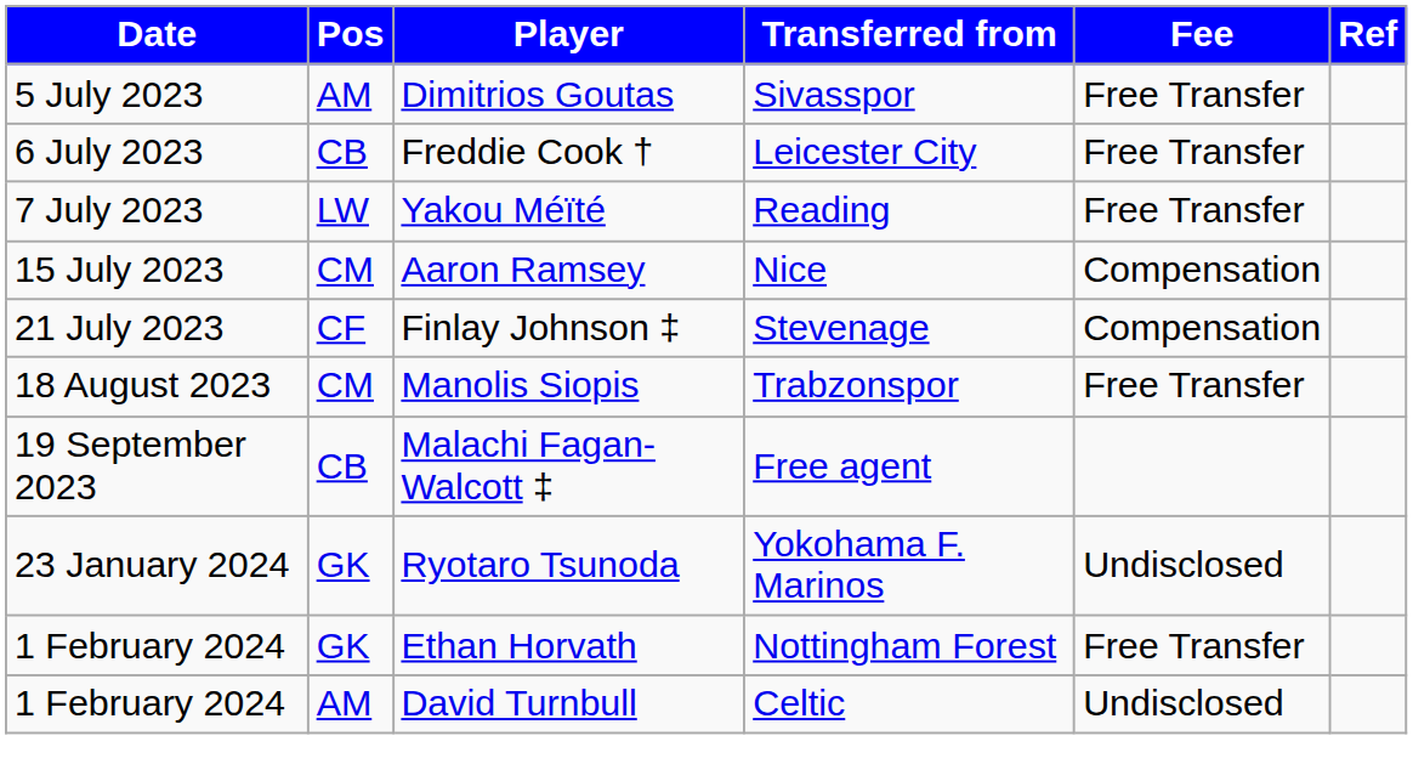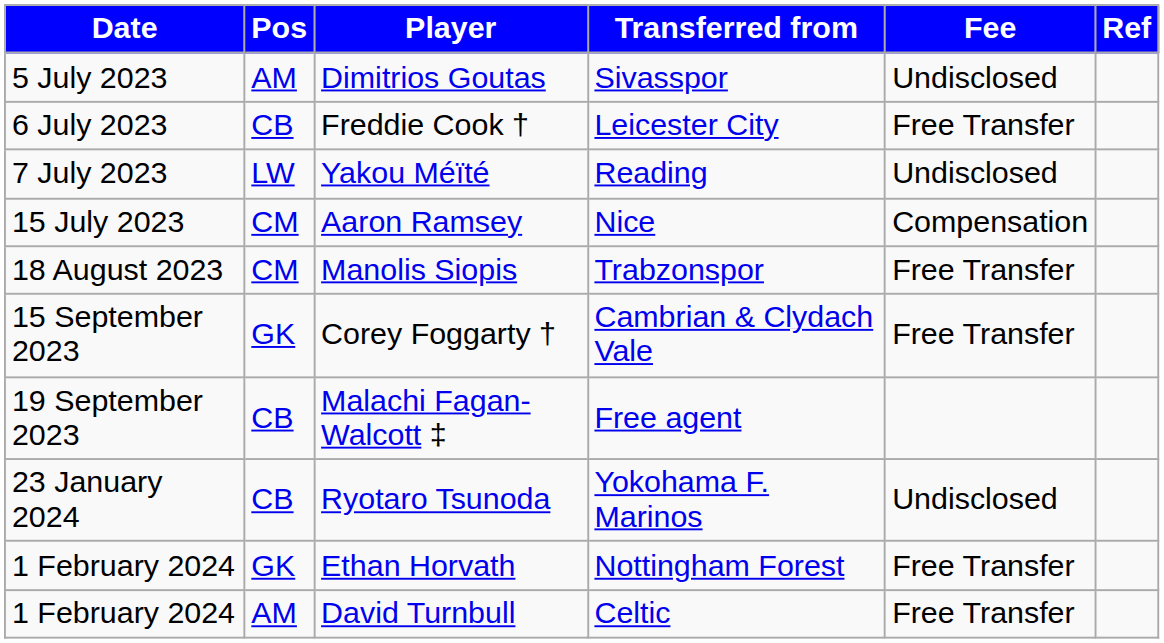Dimitrios Goutas | Fee: Free Transfer -> Undisclosed
Yakou Méïté | Fee: Free Transfer -> Undisclosed
- row: 21 July 2023 | CF | Finlay Johnson ‡ | Stevenage | Compensation
+ row: 15 September 2023 | GK | Corey Foggarty † | Cambrian & Clydach Vale | Free Transfer
Ryotaro Tsunoda | Pos: GK -> CB
David Turnbull | Fee: Undisclosed -> Free Transfer
